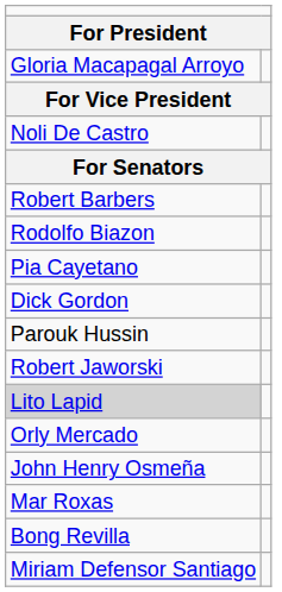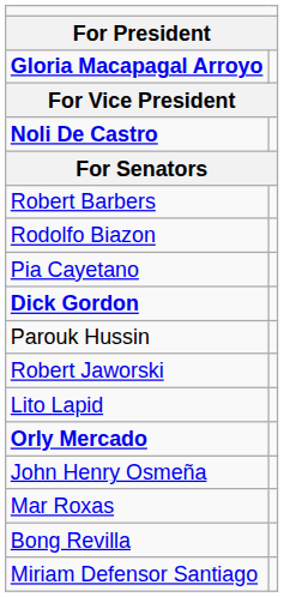Gloria Macapagal Arroyo | column 1: normal -> bold
Noli De Castro | column 1: normal -> bold
Dick Gordon | column 1: normal -> bold
Lito Lapid | column 1: lightgrey background -> no background
Orly Mercado | column 1: normal -> bold
